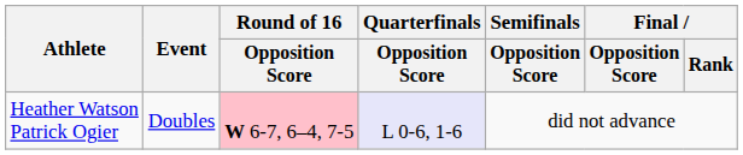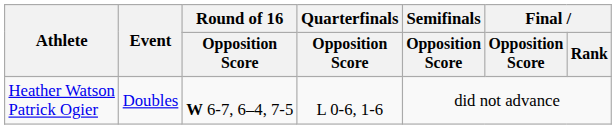Heather Watson Patrick Ogier | Round of 16 / Opposition Score: pink background -> no background
Heather Watson Patrick Ogier | Quarterfinals / Opposition Score: lavender background -> no background
